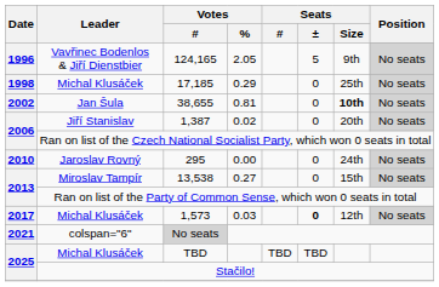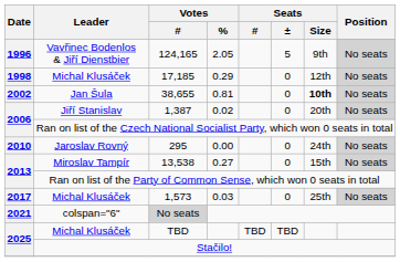17,185 | Seats / Size: 25th -> 12th
1,573 | Seats / ±: bold -> normal
1,573 | Seats / Size: 12th -> 25th
